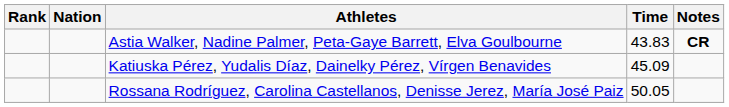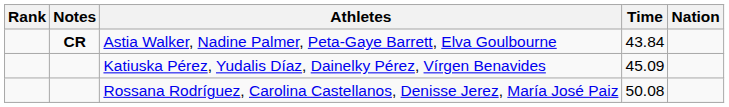columns swapped: Nation <-> Notes
row 2 | Time: 43.83 -> 43.84
row 4 | Time: 50.05 -> 50.08
